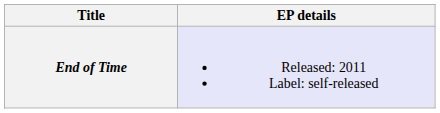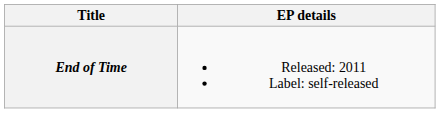End of Time | EP details: lavender background -> no background
